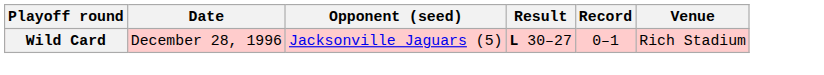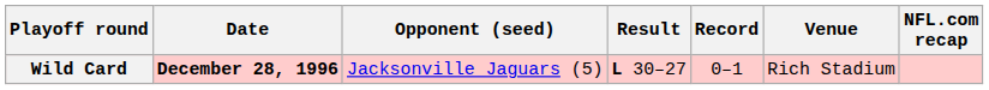+ column: NFL.com recap
Wild Card | Date: normal -> bold
